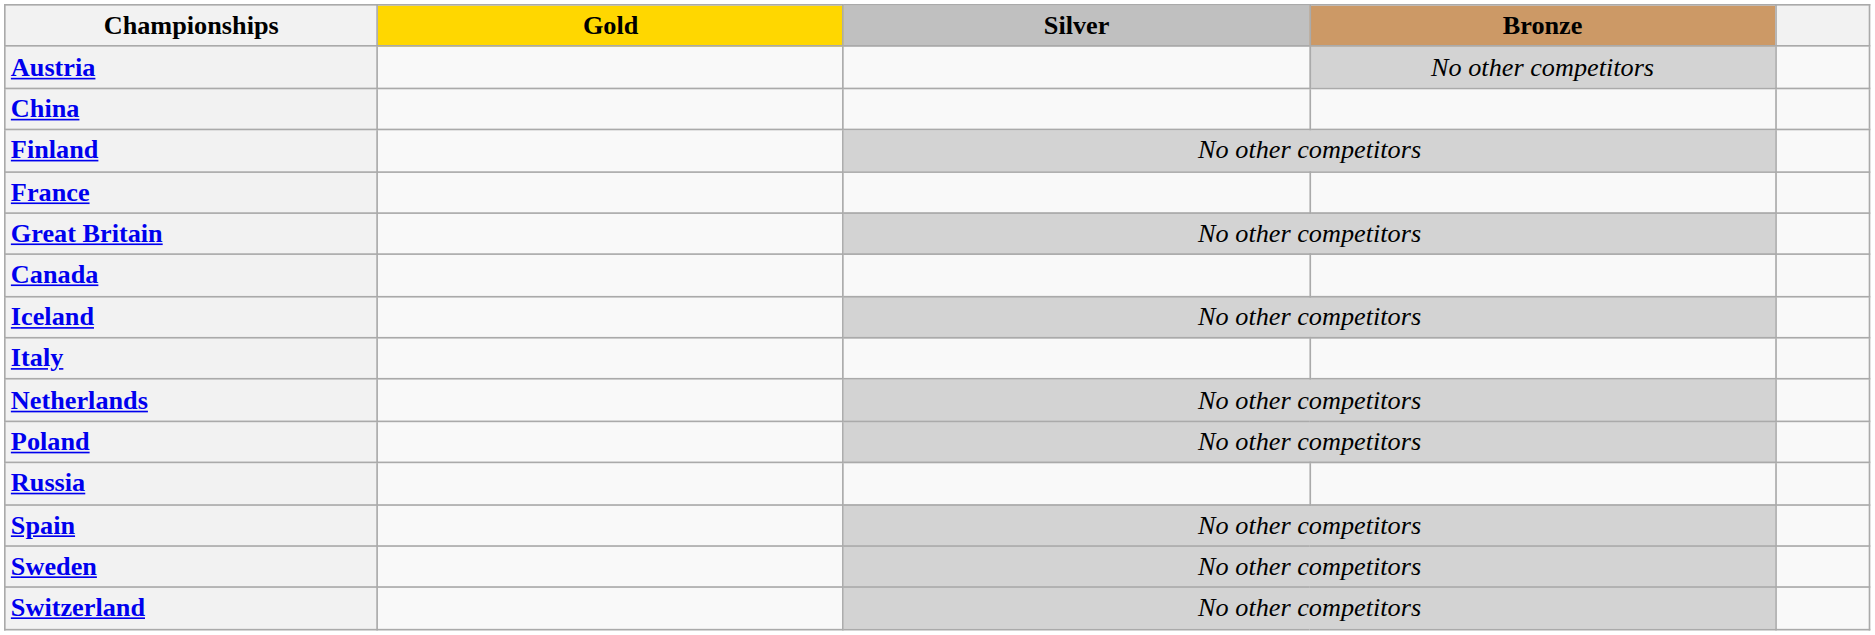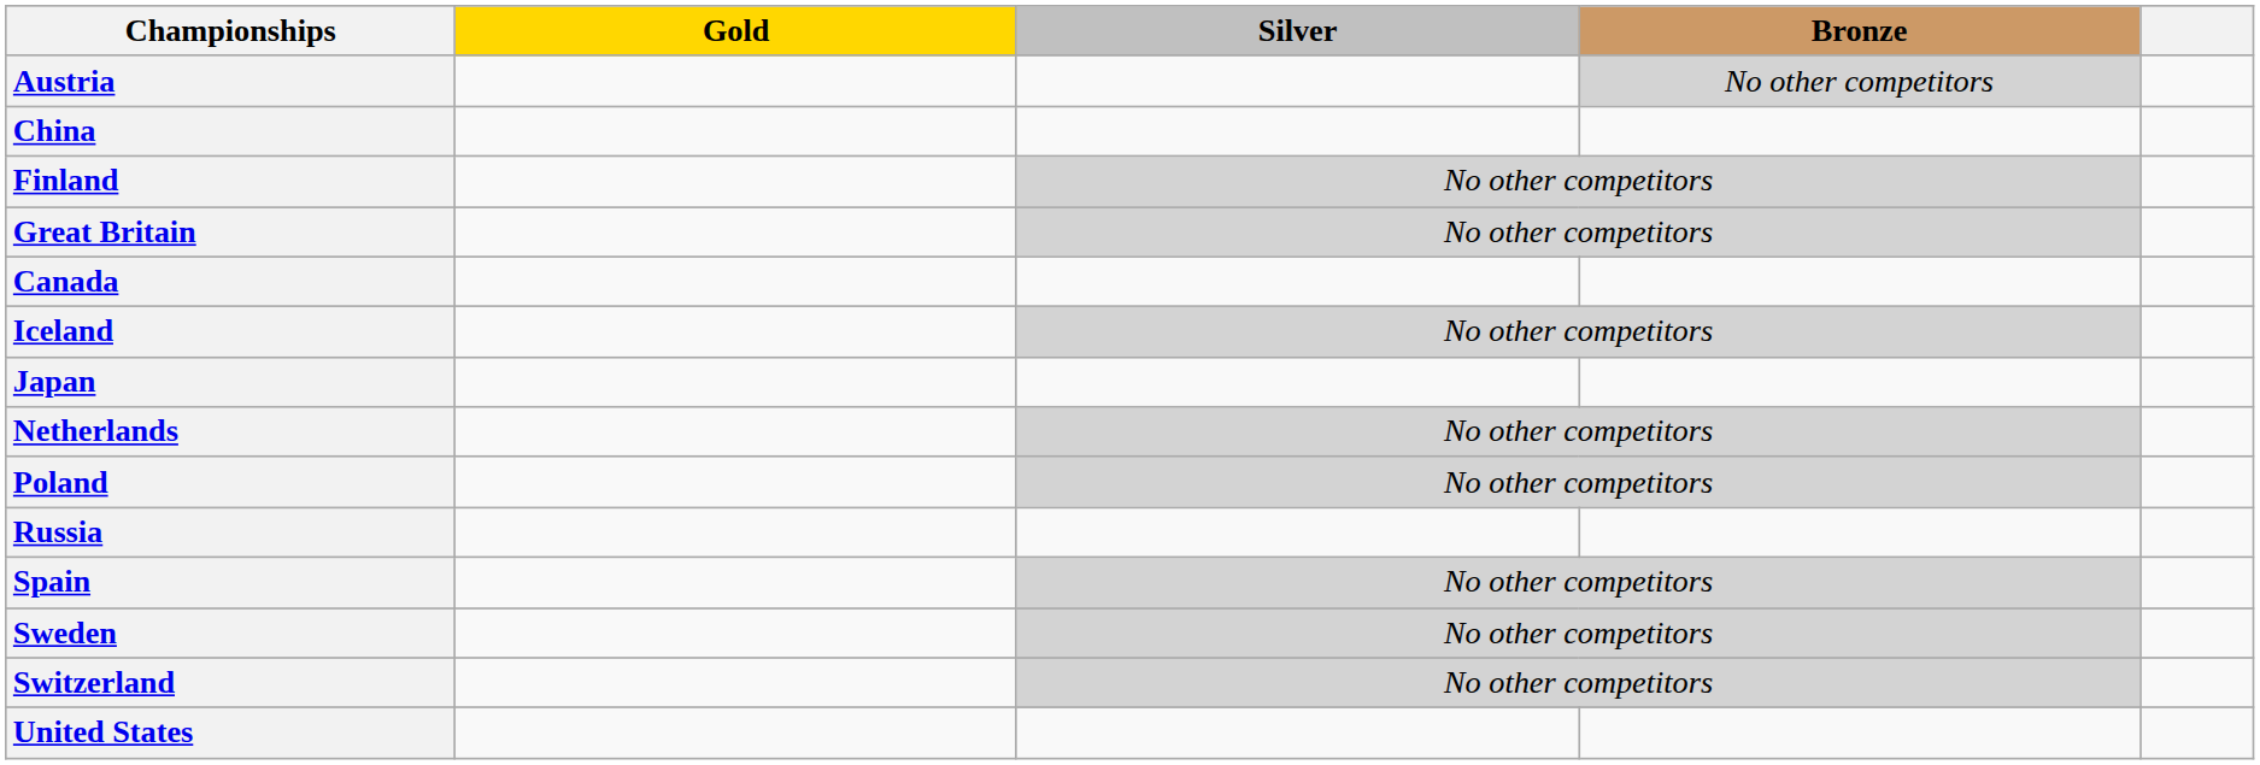- row: France
- row: Italy
+ row: Japan
+ row: United States
